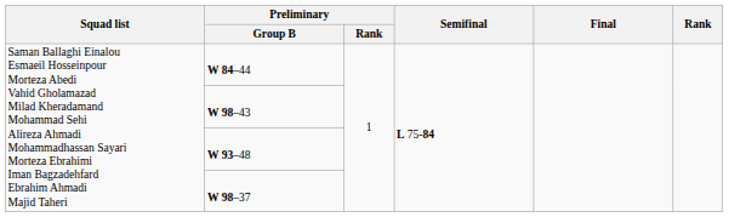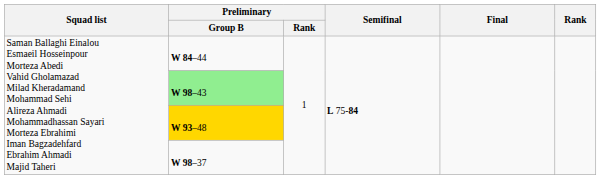W 98–43 | Preliminary / Group B: no background -> lightgreen background
W 93–48 | Preliminary / Group B: no background -> gold background
